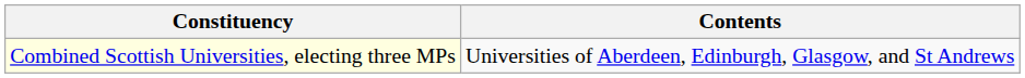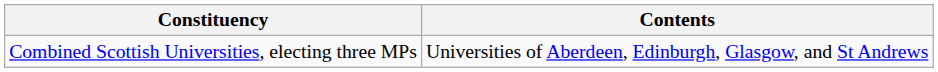row 2 | Constituency: lightyellow background -> no background
